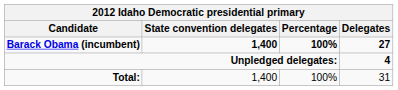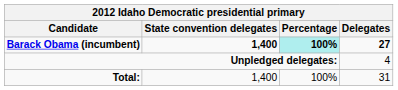Barack Obama (incumbent) | Percentage: no background -> paleturquoise background
Unpledged delegates: | Delegates: bold -> normal
